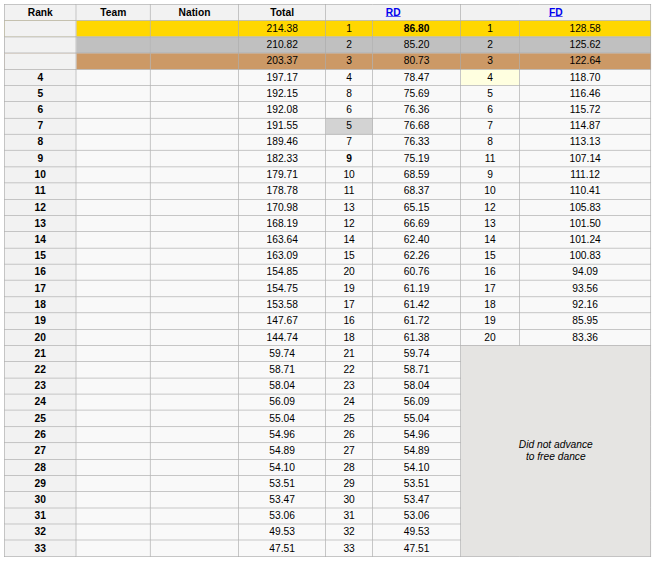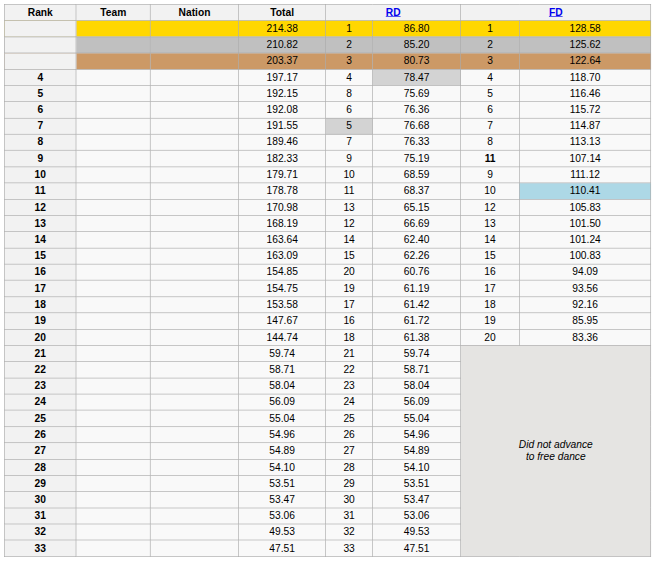214.38 | column 6: bold -> normal
197.17 | column 6: no background -> lightgrey background
197.17 | column 7: lightyellow background -> no background
182.33 | column 5: bold -> normal
182.33 | column 7: normal -> bold
178.78 | column 8: no background -> lightblue background
